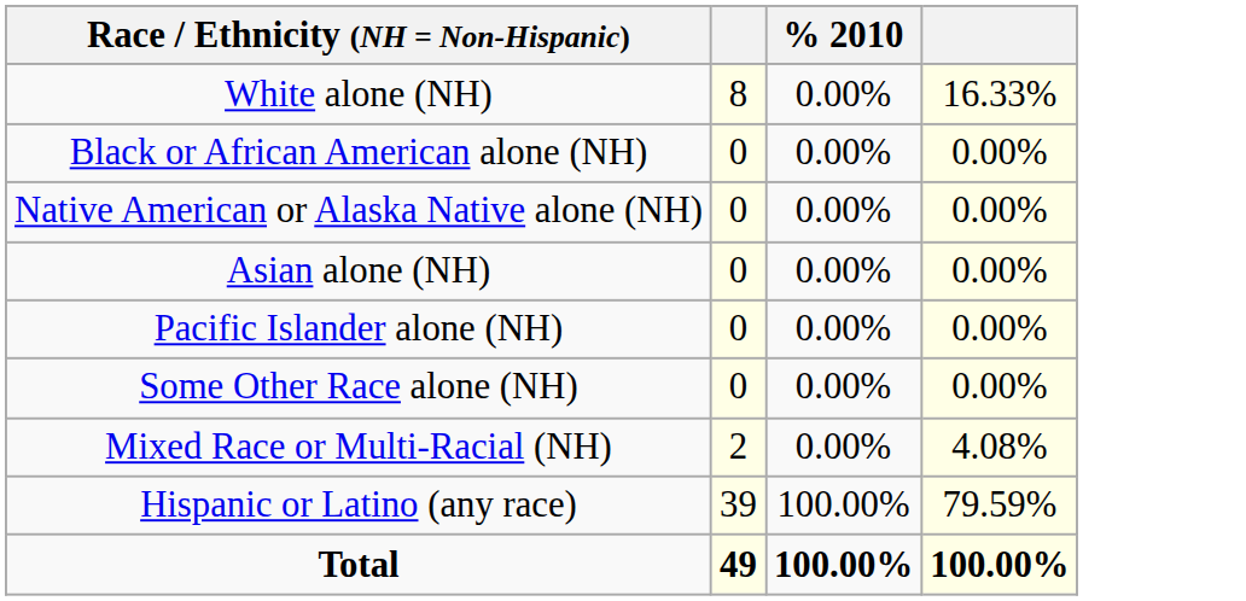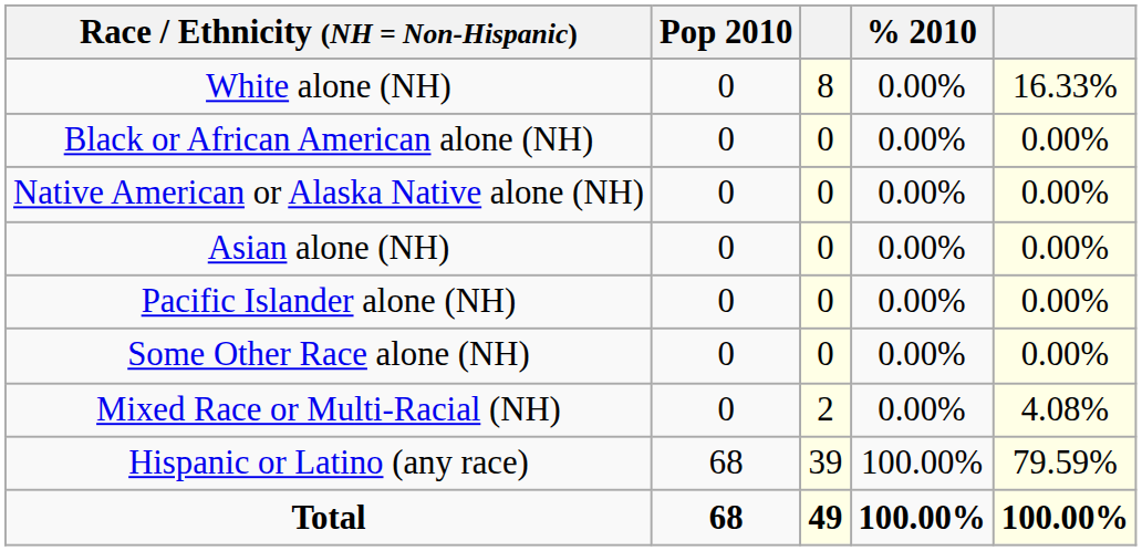+ column: Pop 2010 | 0 | 0 | 0 | 0 | 0 | 0 | 0 | 68 | 68
